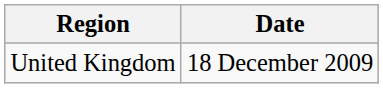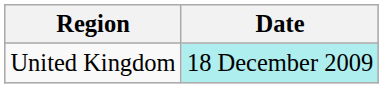United Kingdom | Date: no background -> paleturquoise background
